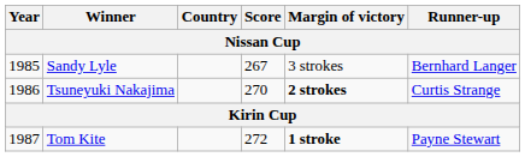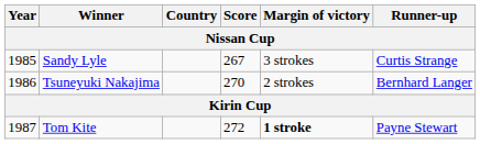Sandy Lyle | Runner-up: Bernhard Langer -> Curtis Strange
Tsuneyuki Nakajima | Margin of victory: bold -> normal
Tsuneyuki Nakajima | Runner-up: Curtis Strange -> Bernhard Langer
